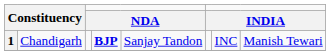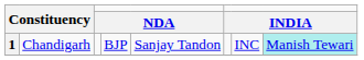1 | column 4: bold -> normal
1 | column 8: no background -> paleturquoise background
